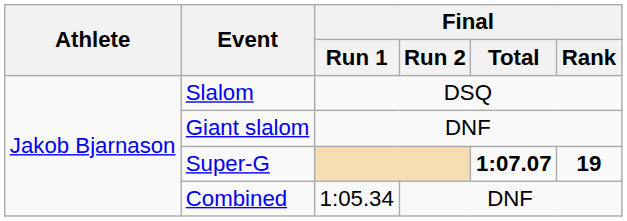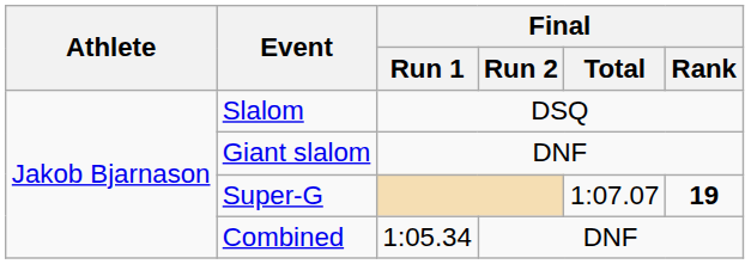Super-G | Final / Total: bold -> normal
